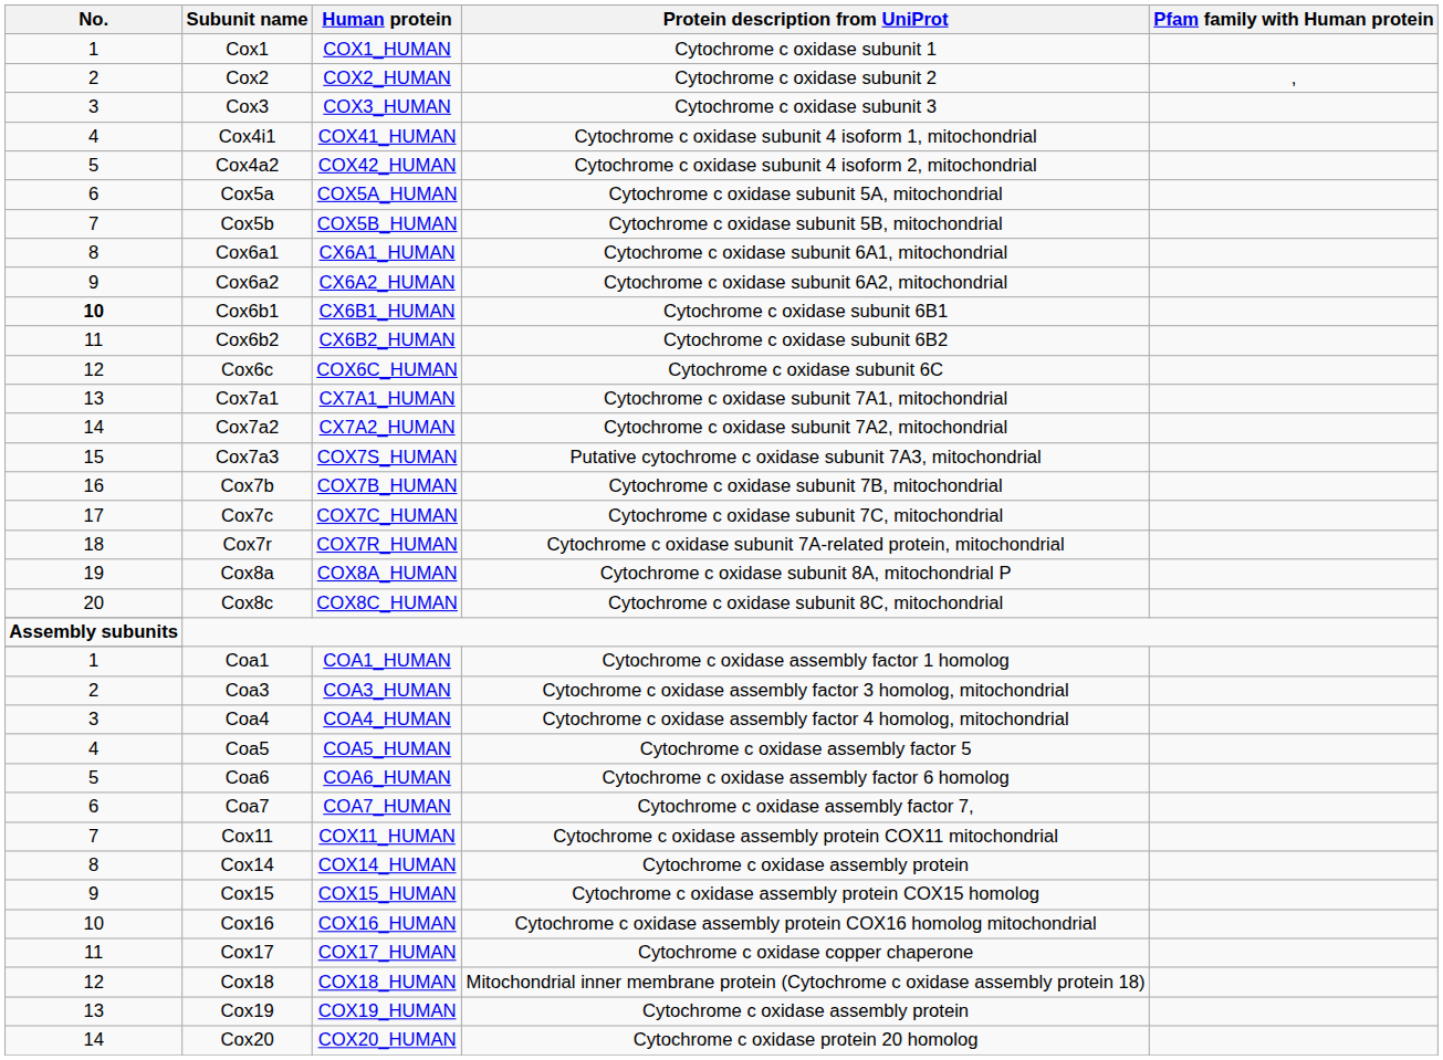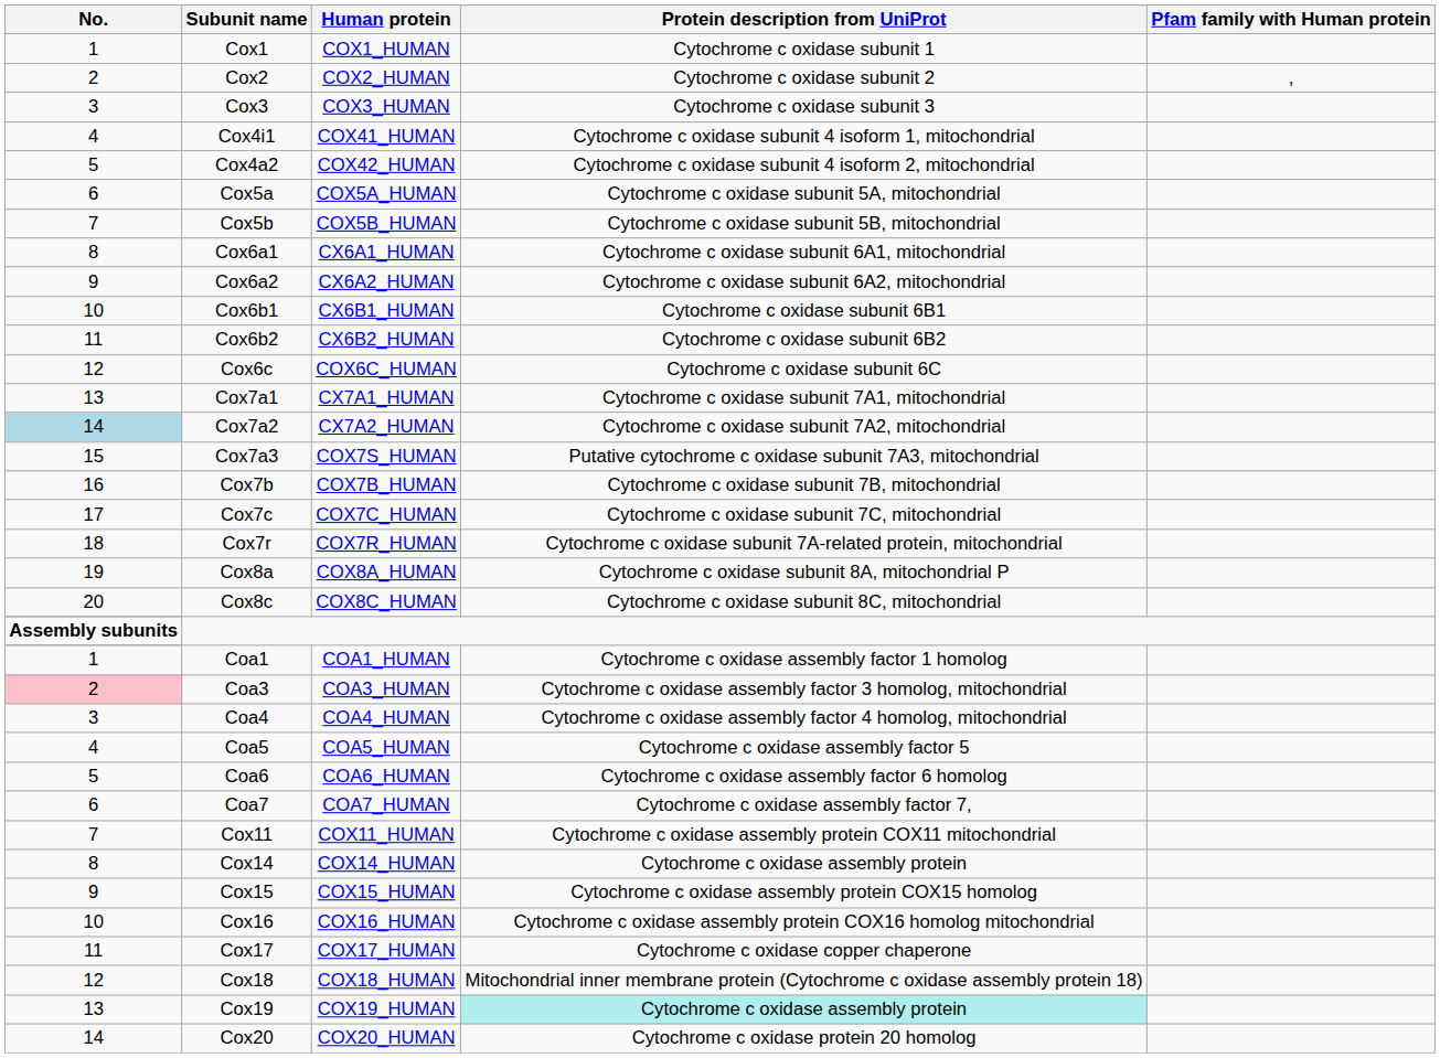Cox6b1 | No.: bold -> normal
Cox7a2 | No.: no background -> lightblue background
Coa3 | No.: no background -> pink background
Cox19 | Protein description from UniProt: no background -> paleturquoise background
